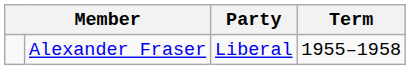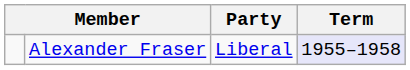Alexander Fraser | Term: no background -> lavender background
